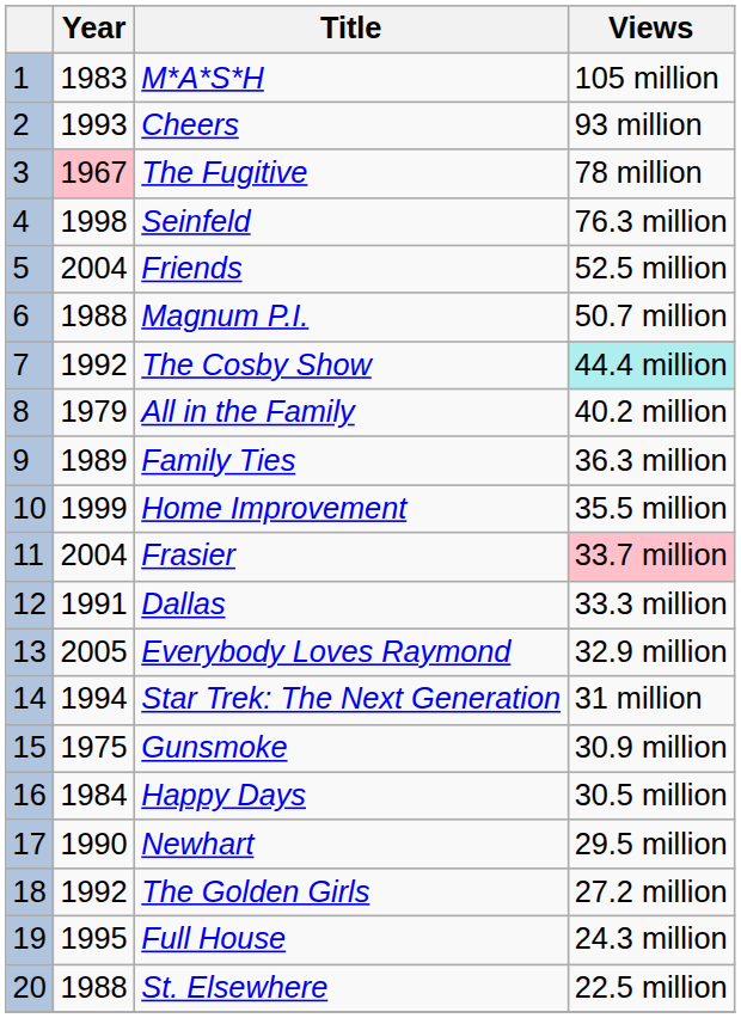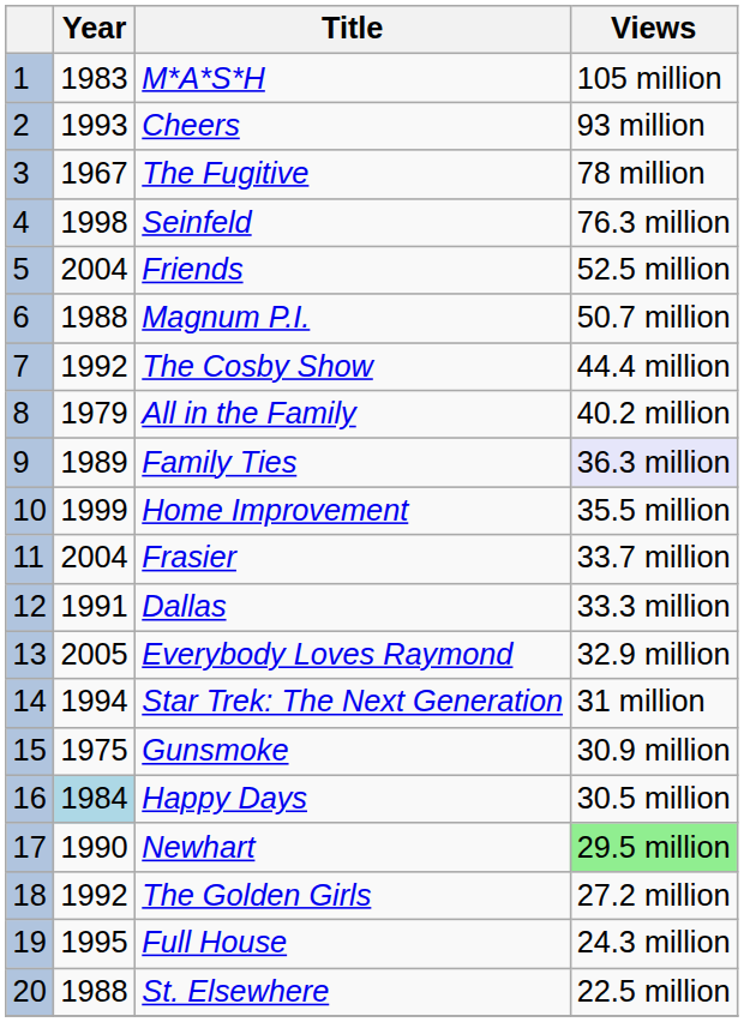The Fugitive | Year: pink background -> no background
The Cosby Show | Views: paleturquoise background -> no background
Family Ties | Views: no background -> lavender background
Frasier | Views: pink background -> no background
Happy Days | Year: no background -> lightblue background
Newhart | Views: no background -> lightgreen background
